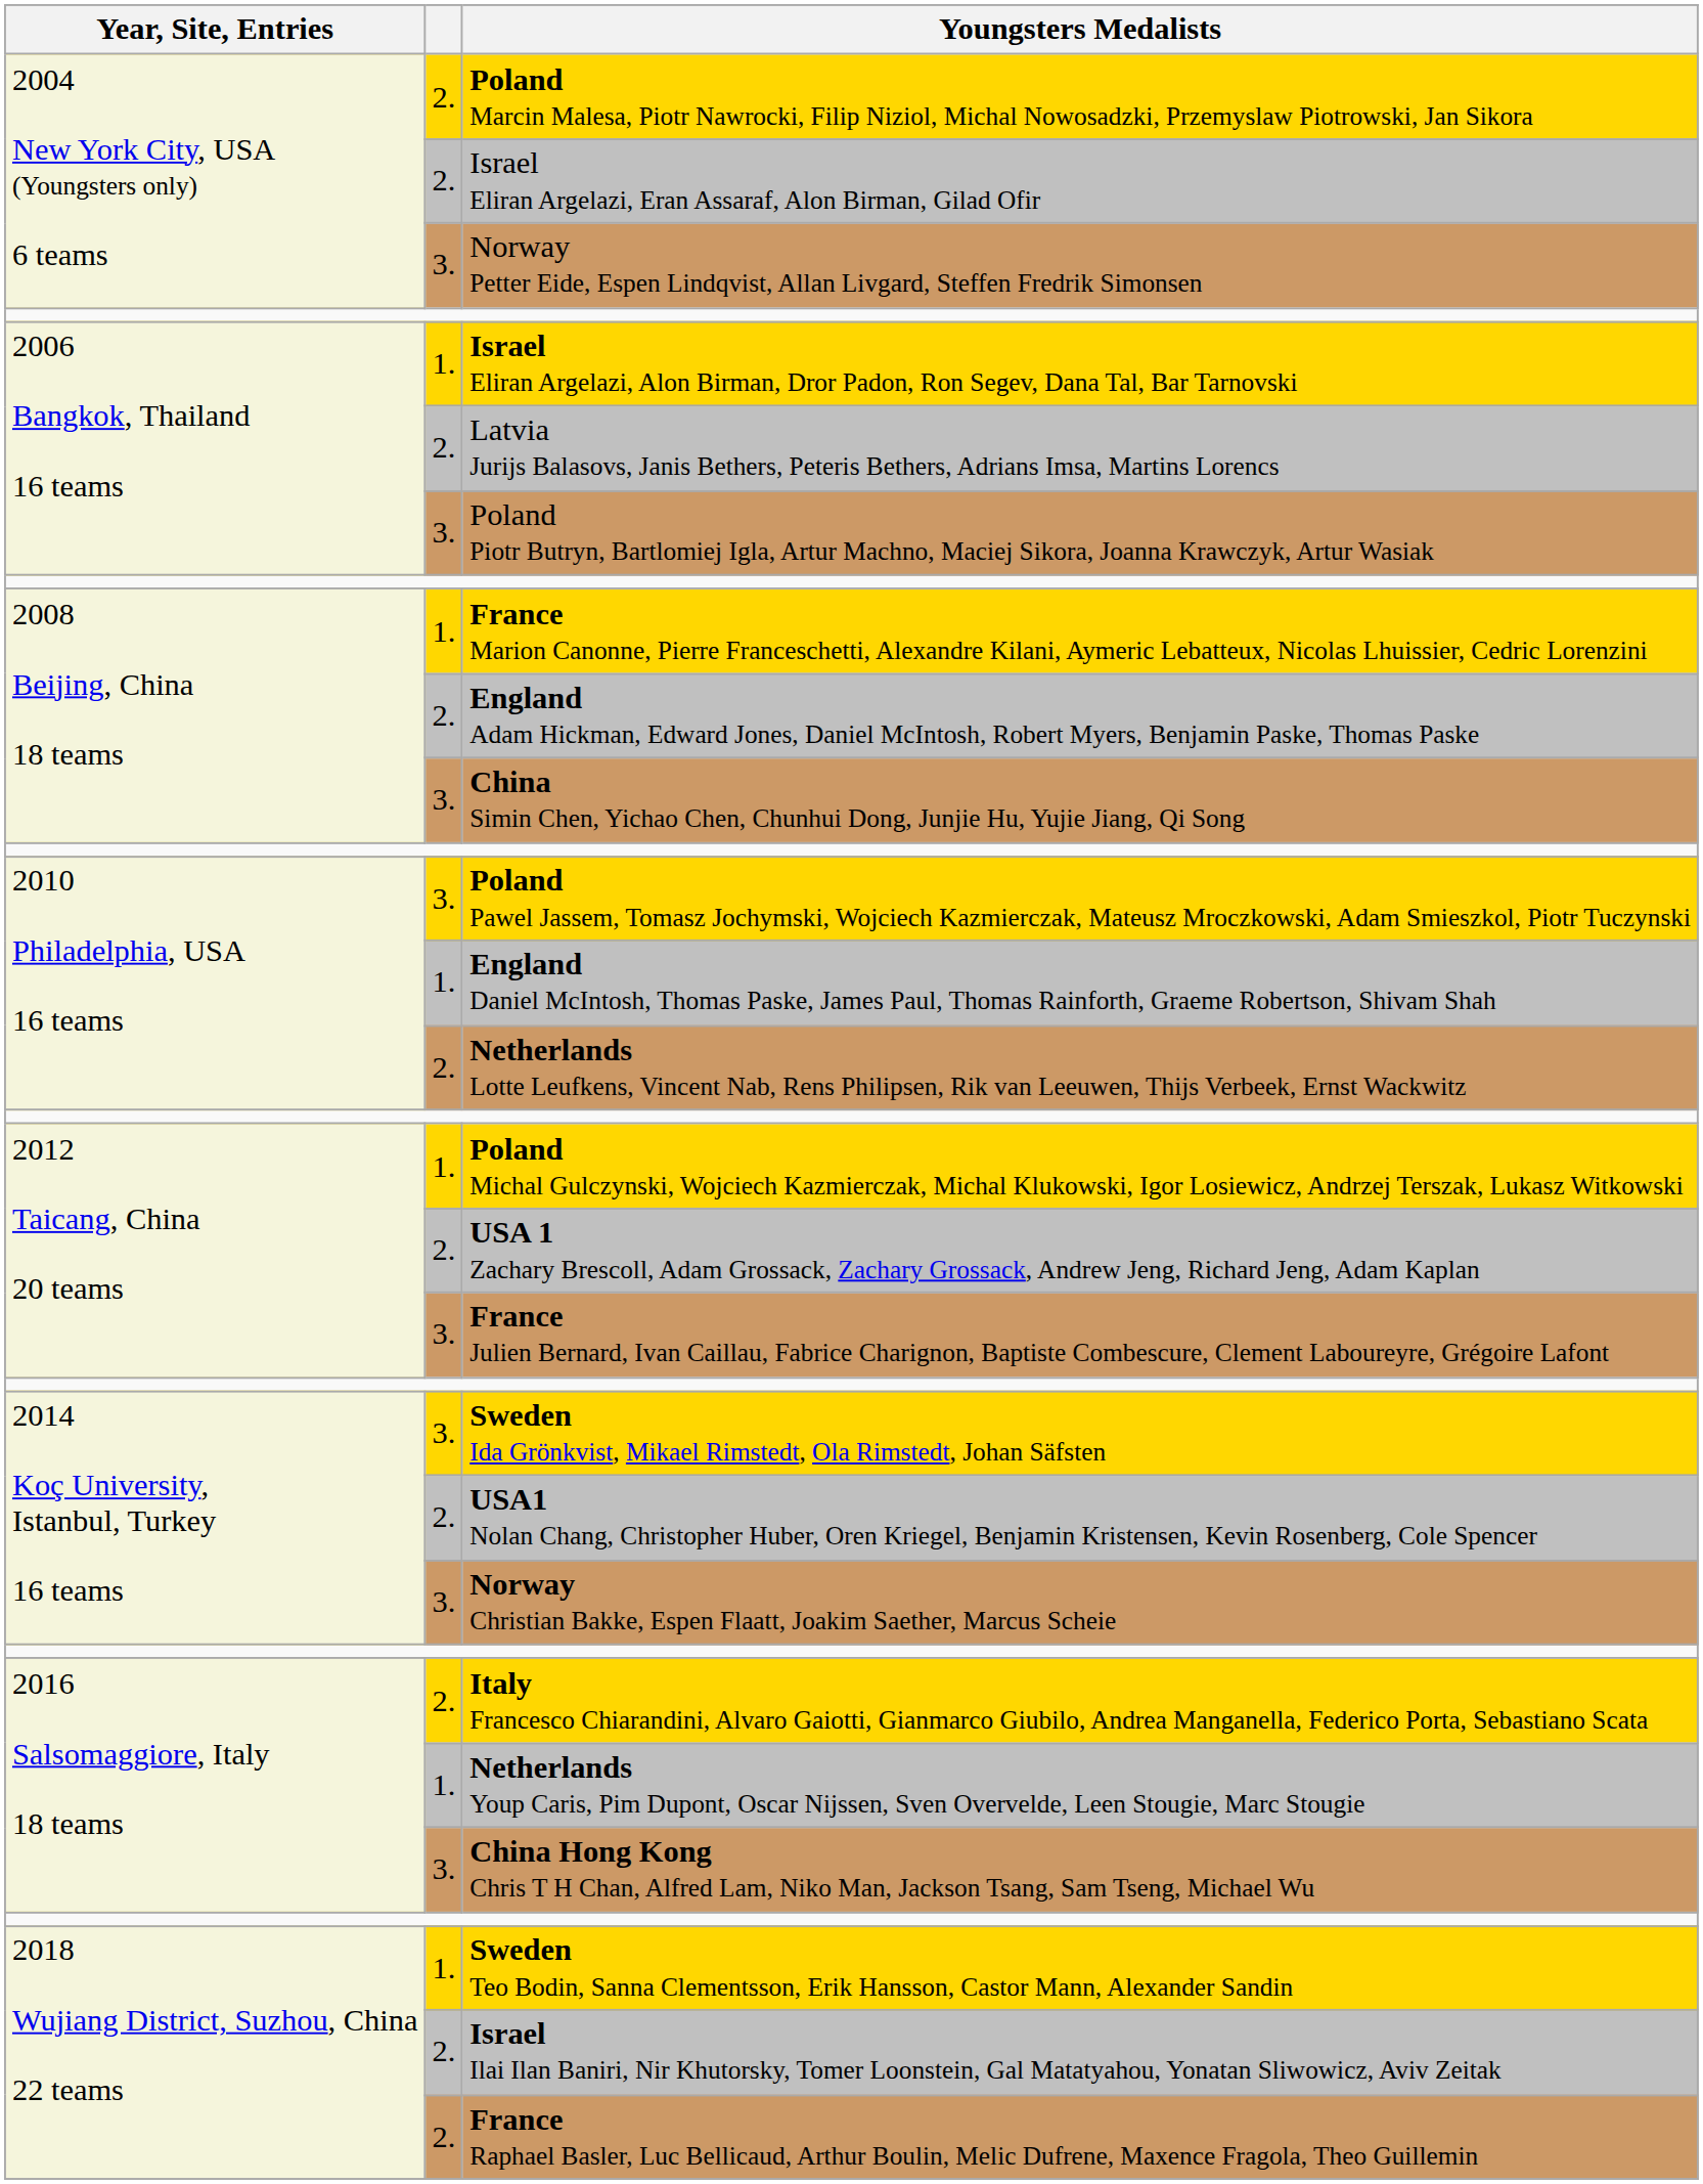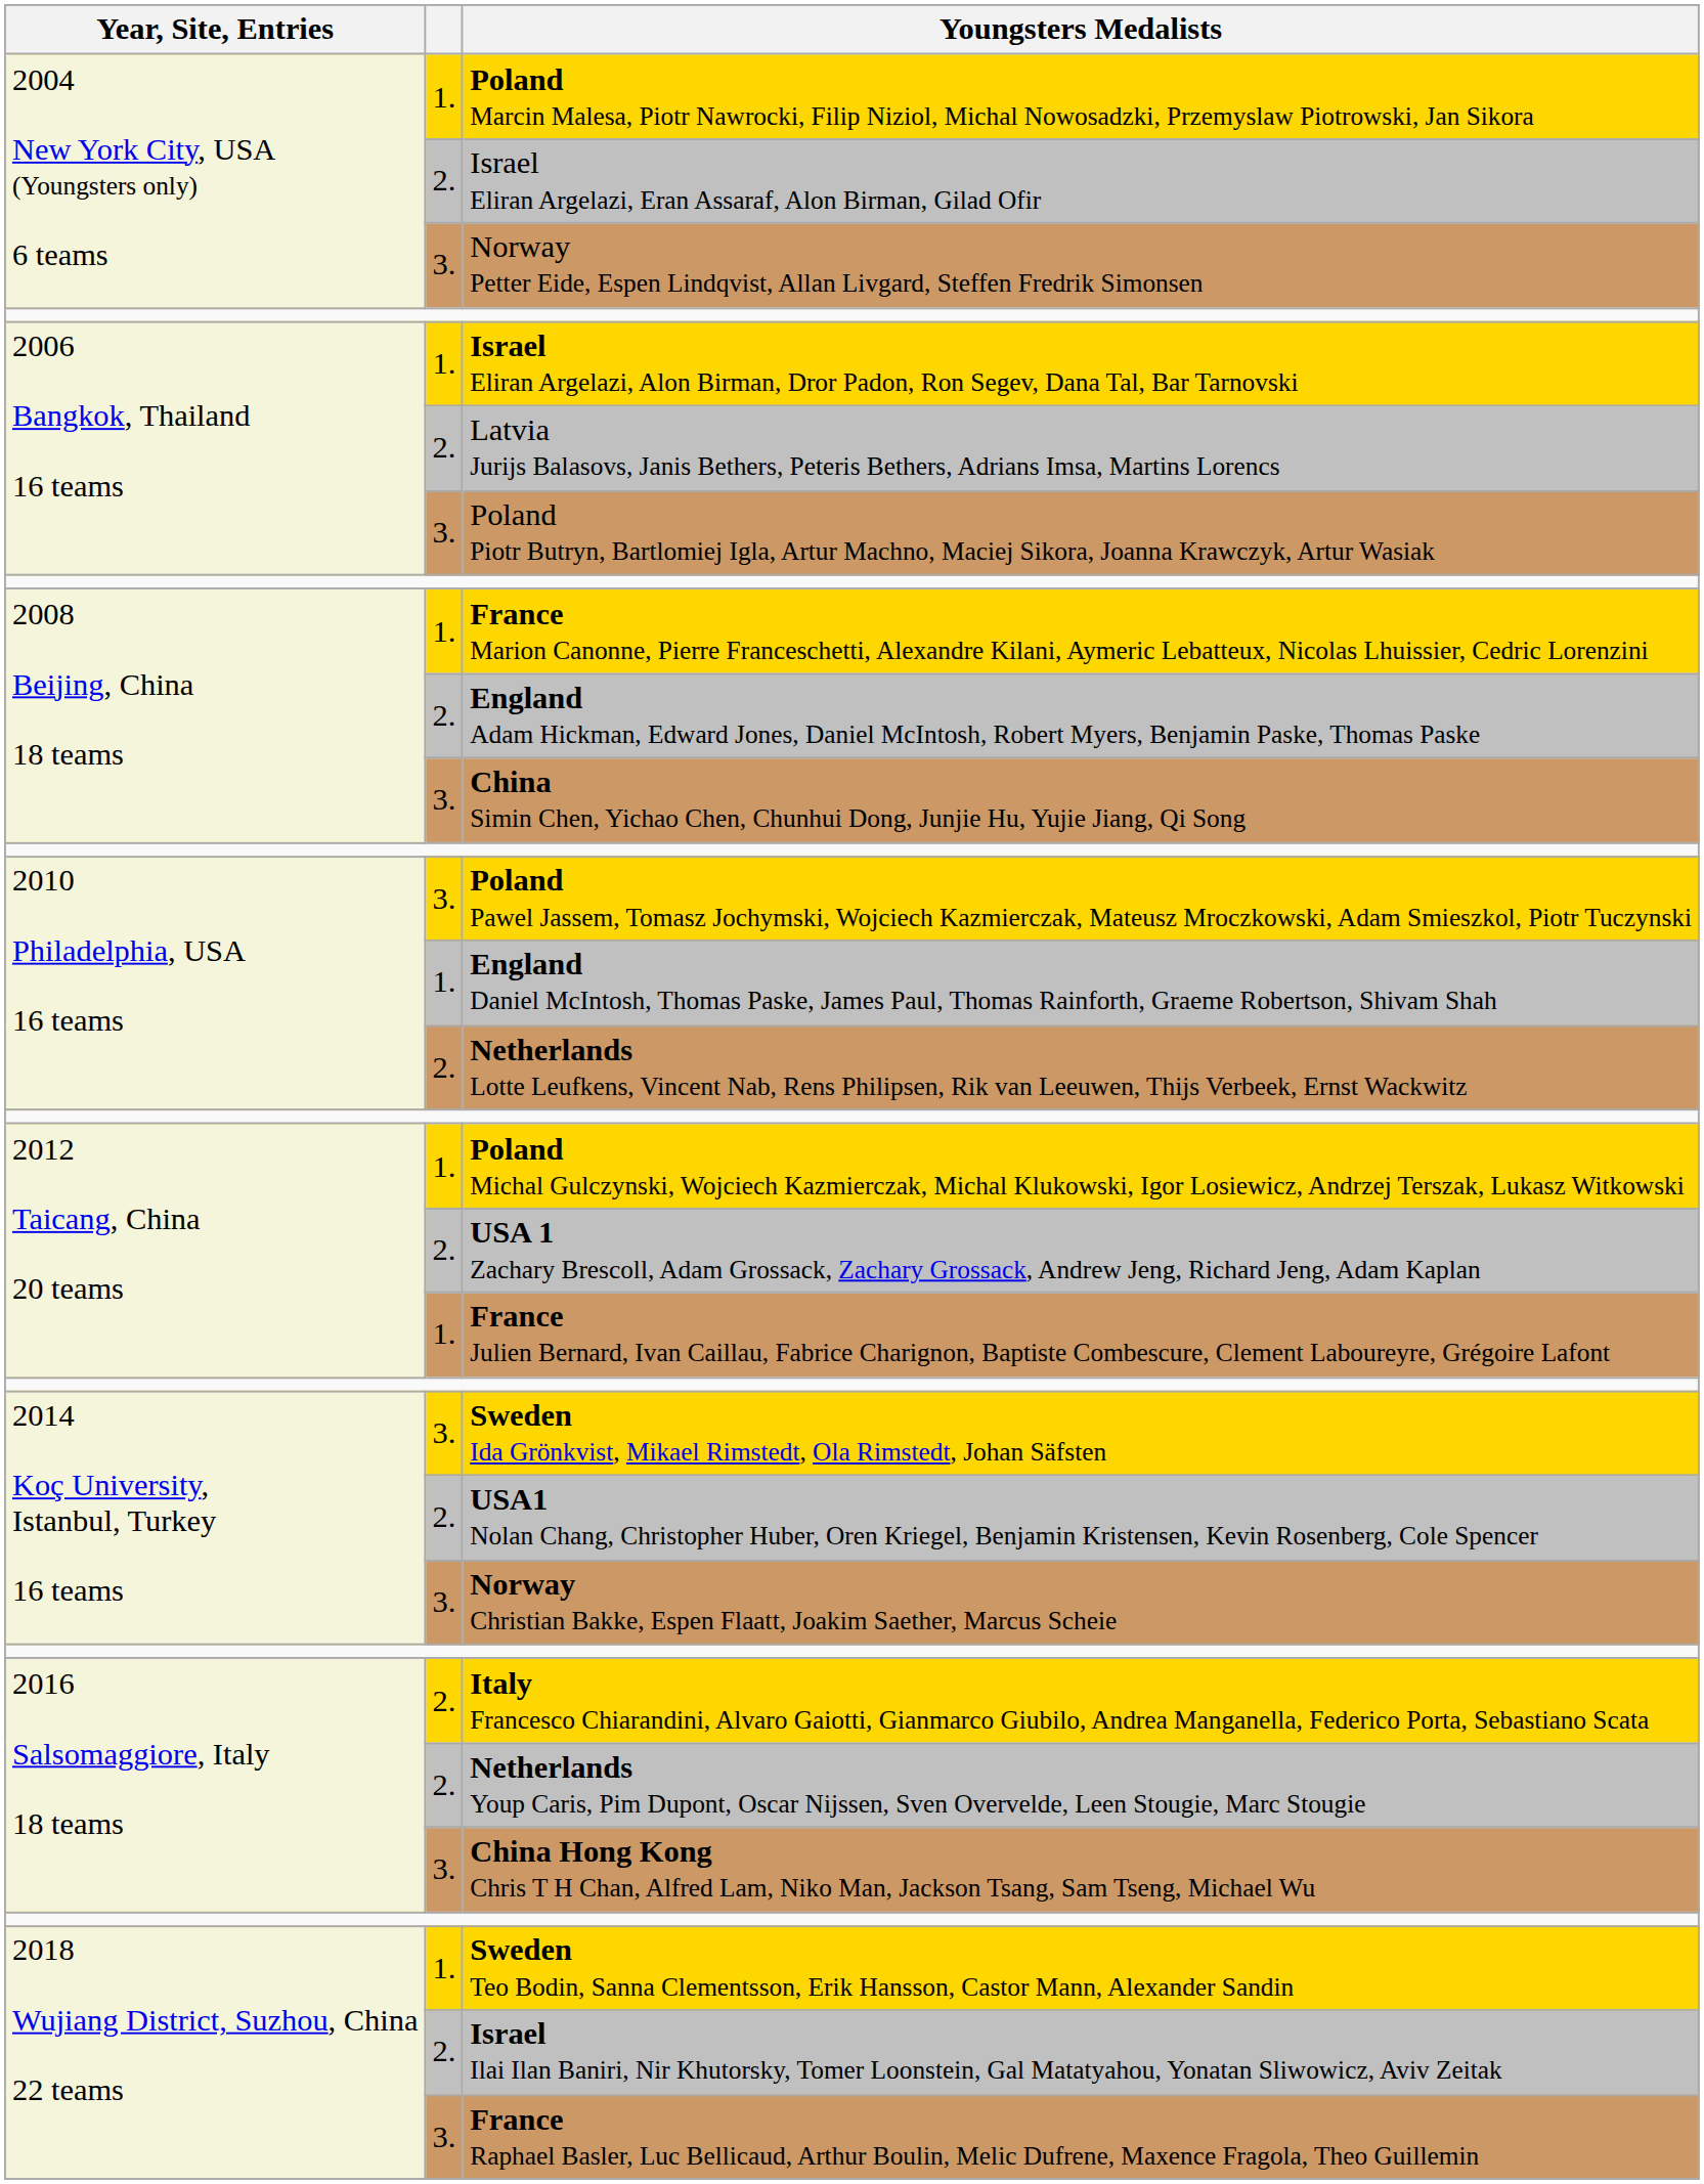row 2 | column 2: 2. -> 1.
row 20 | column 2: 3. -> 1.
row 27 | column 2: 1. -> 2.
row 32 | column 2: 2. -> 3.
